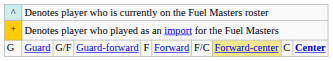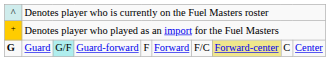Guard | column 1: normal -> bold
Guard | column 3: no background -> paleturquoise background
Guard | column 10: bold -> normal
